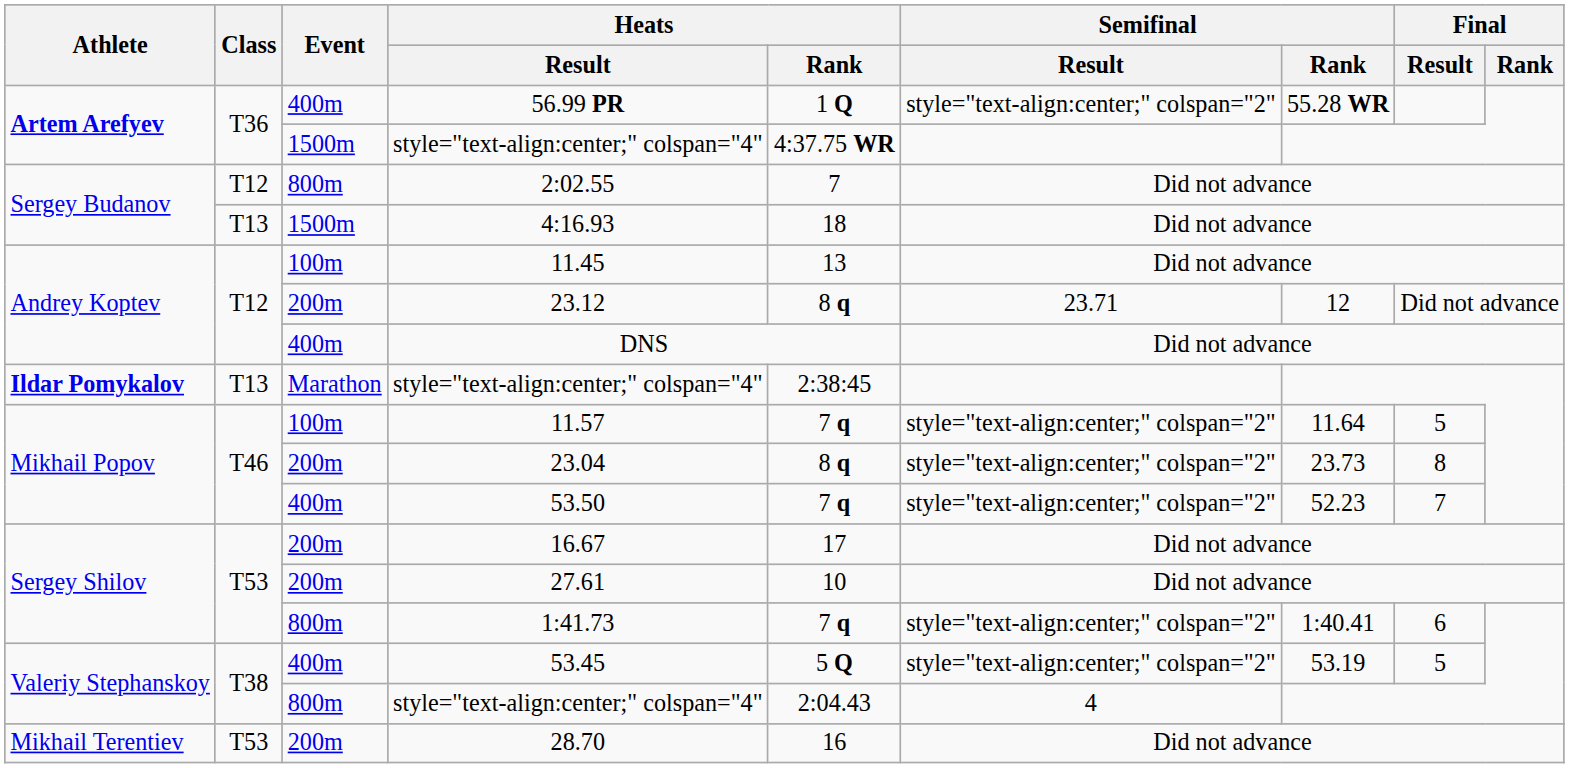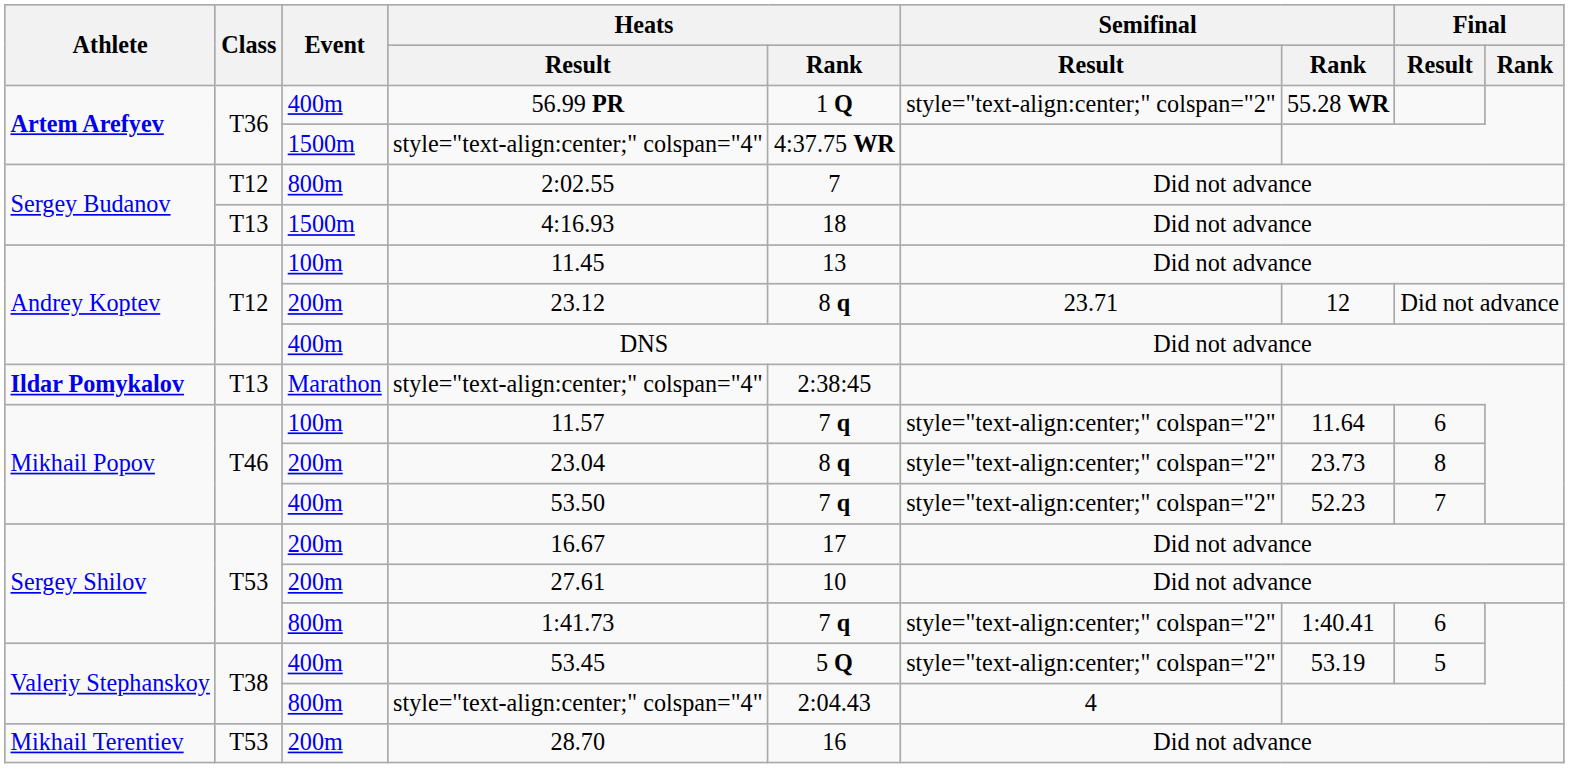11.57 | Final / Result: 5 -> 6
